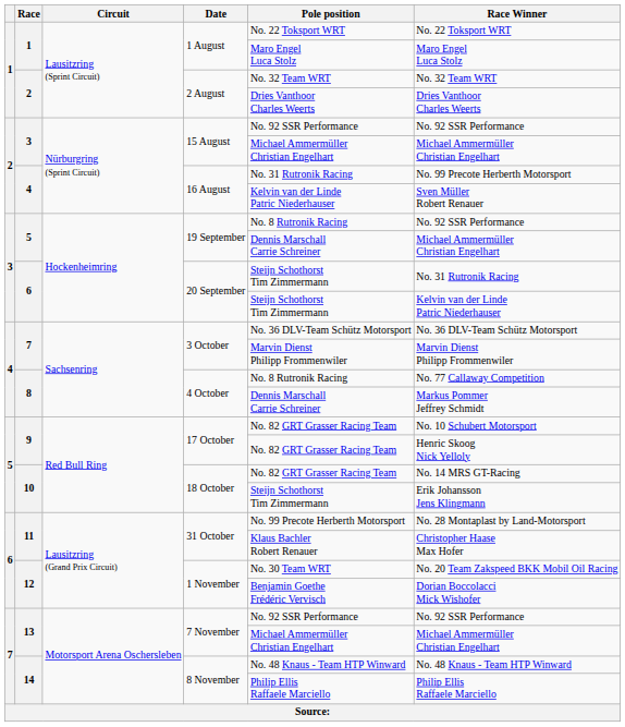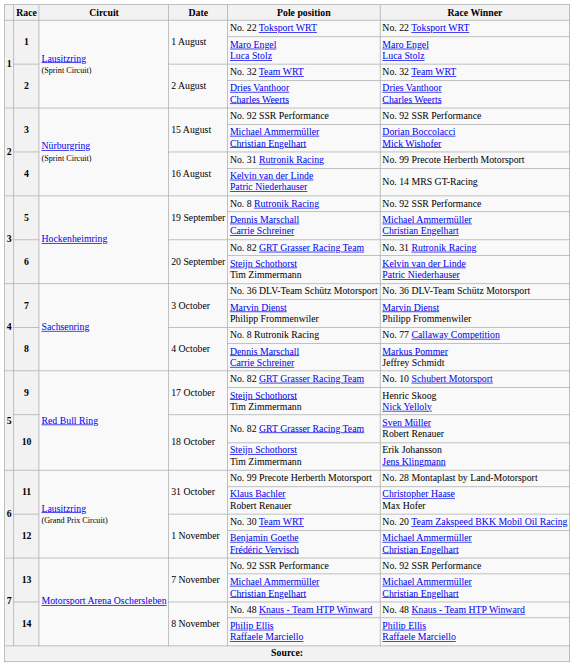row 7 | Race Winner: Michael Ammermüller Christian Engelhart -> Dorian Boccolacci Mick Wishofer
row 9 | Race Winner: Sven Müller Robert Renauer -> No. 14 MRS GT-Racing
row 12 | Pole position: Steijn Schothorst Tim Zimmermann -> No. 82 GRT Grasser Racing Team
row 19 | Pole position: No. 82 GRT Grasser Racing Team -> Steijn Schothorst Tim Zimmermann
row 20 | Race Winner: No. 14 MRS GT-Racing -> Sven Müller Robert Renauer
row 25 | Race Winner: Dorian Boccolacci Mick Wishofer -> Michael Ammermüller Christian Engelhart
